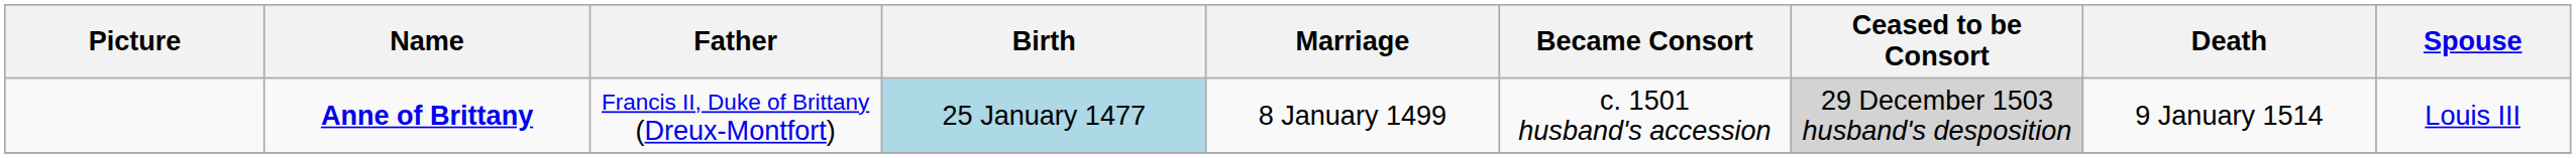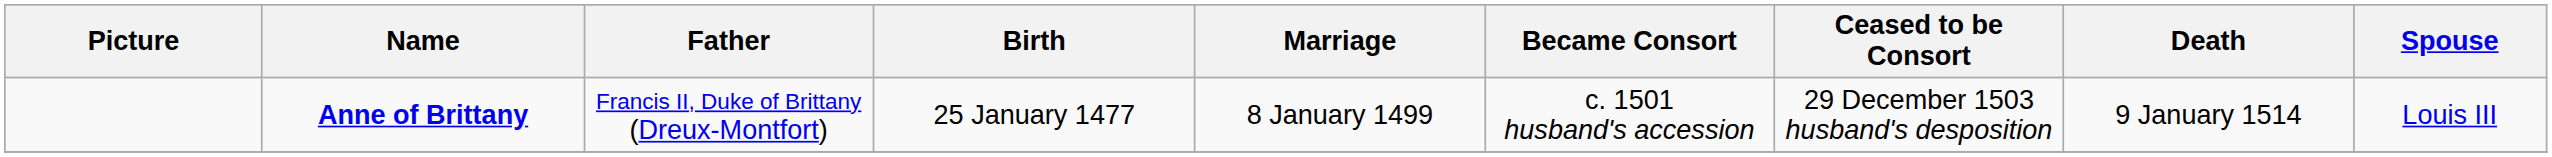Anne of Brittany | Birth: lightblue background -> no background
Anne of Brittany | Ceased to be Consort: lightgrey background -> no background
